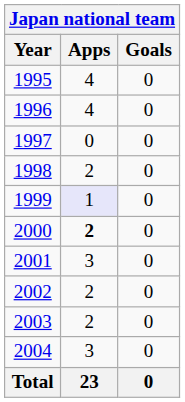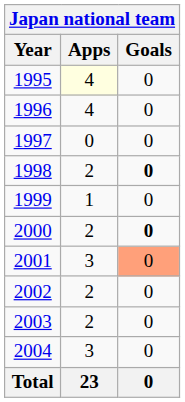1995 | Apps: no background -> lightyellow background
1998 | Goals: normal -> bold
1999 | Apps: lavender background -> no background
2000 | Apps: bold -> normal
2000 | Goals: normal -> bold
2001 | Goals: no background -> lightsalmon background
